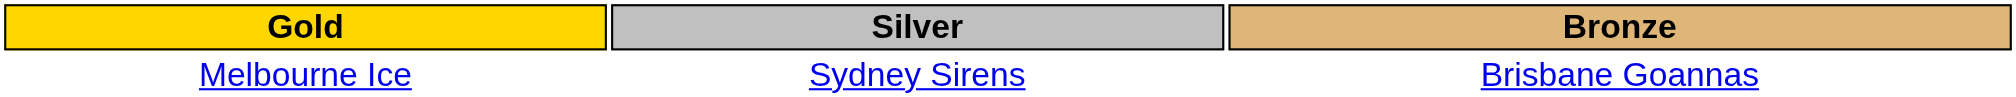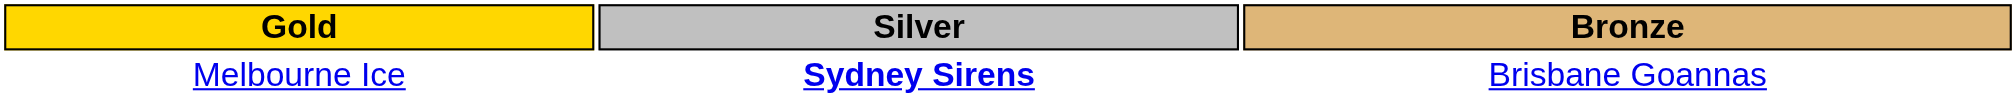Melbourne Ice | Silver: normal -> bold
